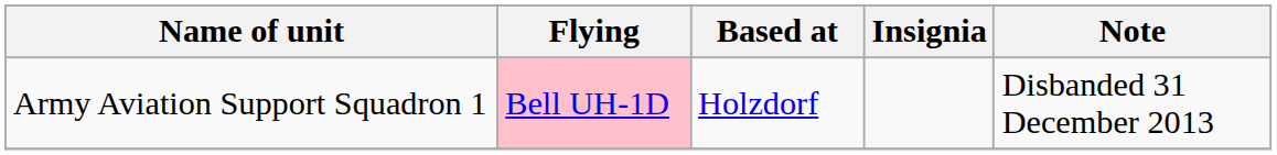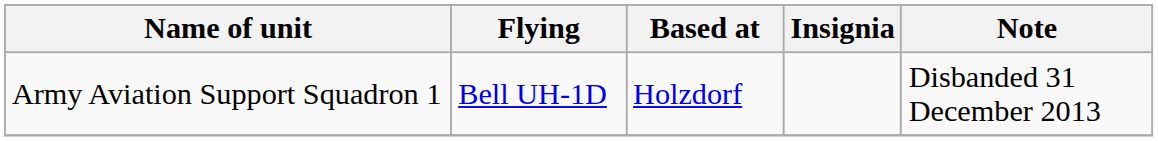Army Aviation Support Squadron 1 | Flying: pink background -> no background
